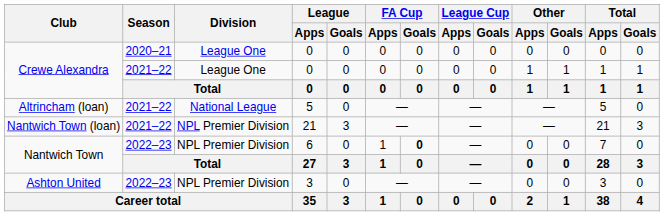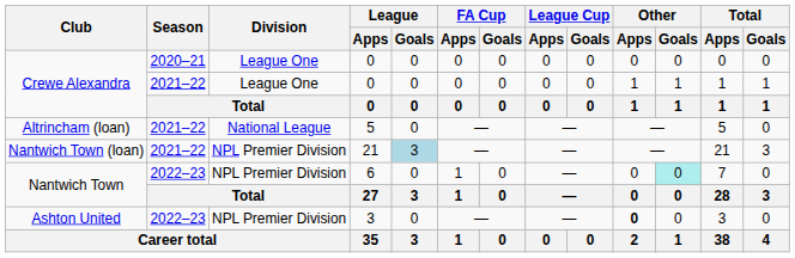Nantwich Town (loan) | League / Goals: no background -> lightblue background
Nantwich Town / 2022–23 | FA Cup / Goals: bold -> normal
Nantwich Town / 2022–23 | Other / Goals: no background -> paleturquoise background
Ashton United | Other / Apps: normal -> bold
